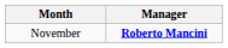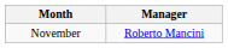November | Manager: bold -> normal
